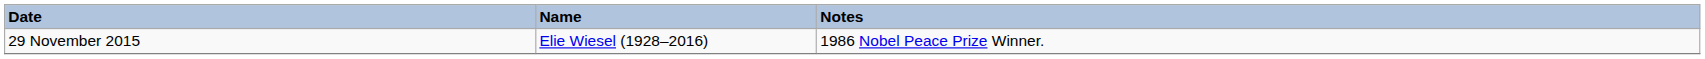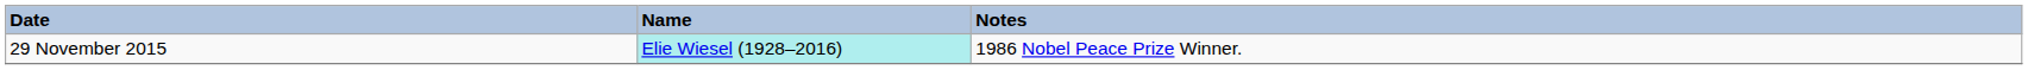29 November 2015 | Name: no background -> paleturquoise background
